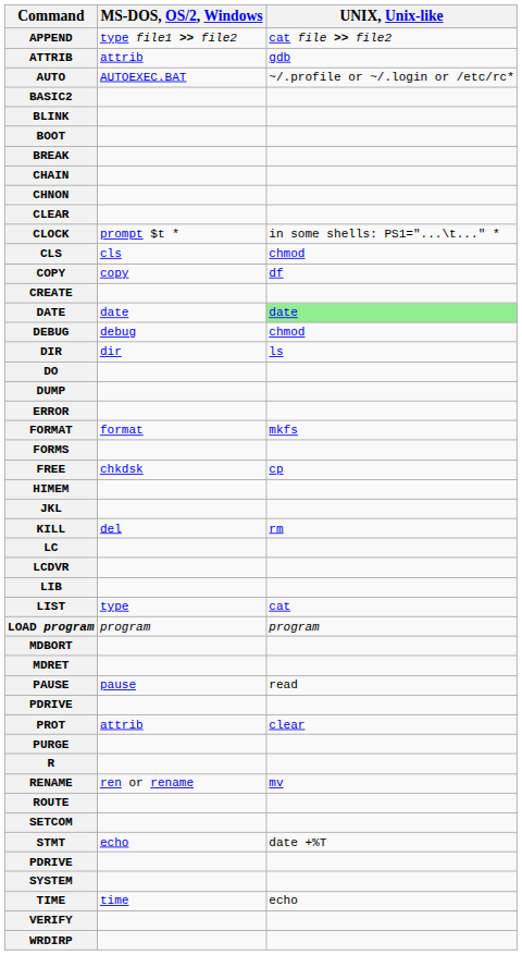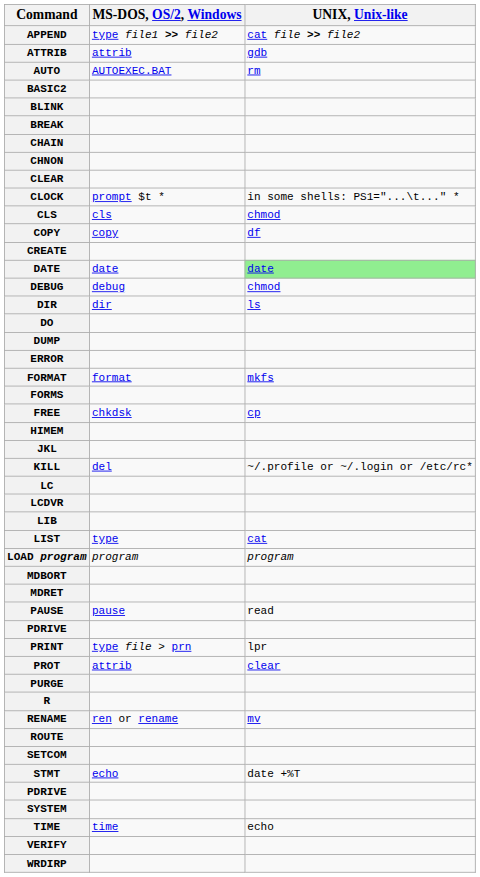AUTO | UNIX, Unix-like: ~/.profile or ~/.login or /etc/rc* -> rm
- row: BOOT
KILL | UNIX, Unix-like: rm -> ~/.profile or ~/.login or /etc/rc*
+ row: PRINT | type file > prn | lpr
